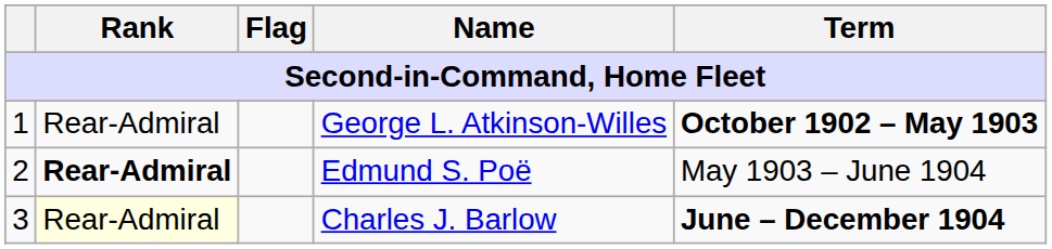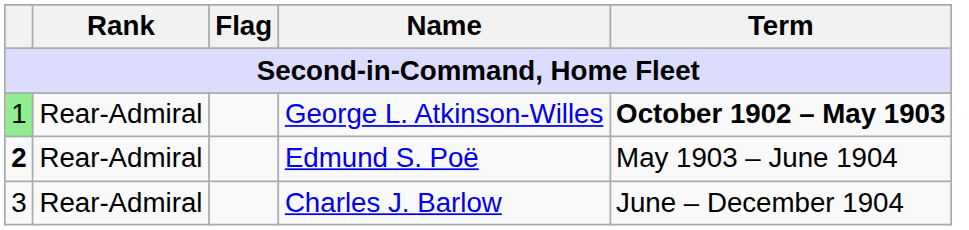George L. Atkinson-Willes | column 1: no background -> lightgreen background
Edmund S. Poë | column 1: normal -> bold
Edmund S. Poë | Rank: bold -> normal
Charles J. Barlow | Rank: lightyellow background -> no background
Charles J. Barlow | Term: bold -> normal
